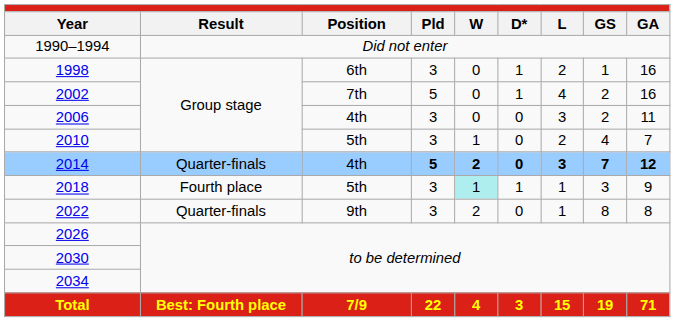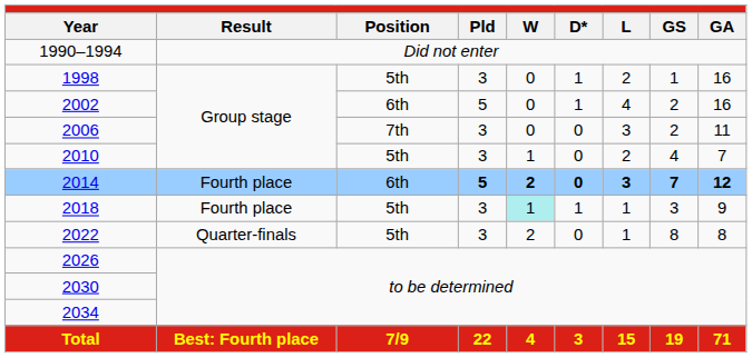1998 | Position: 6th -> 5th
2002 | Position: 7th -> 6th
2006 | Position: 4th -> 7th
2014 | Result: Quarter-finals -> Fourth place
2014 | Position: 4th -> 6th
2022 | Position: 9th -> 5th
